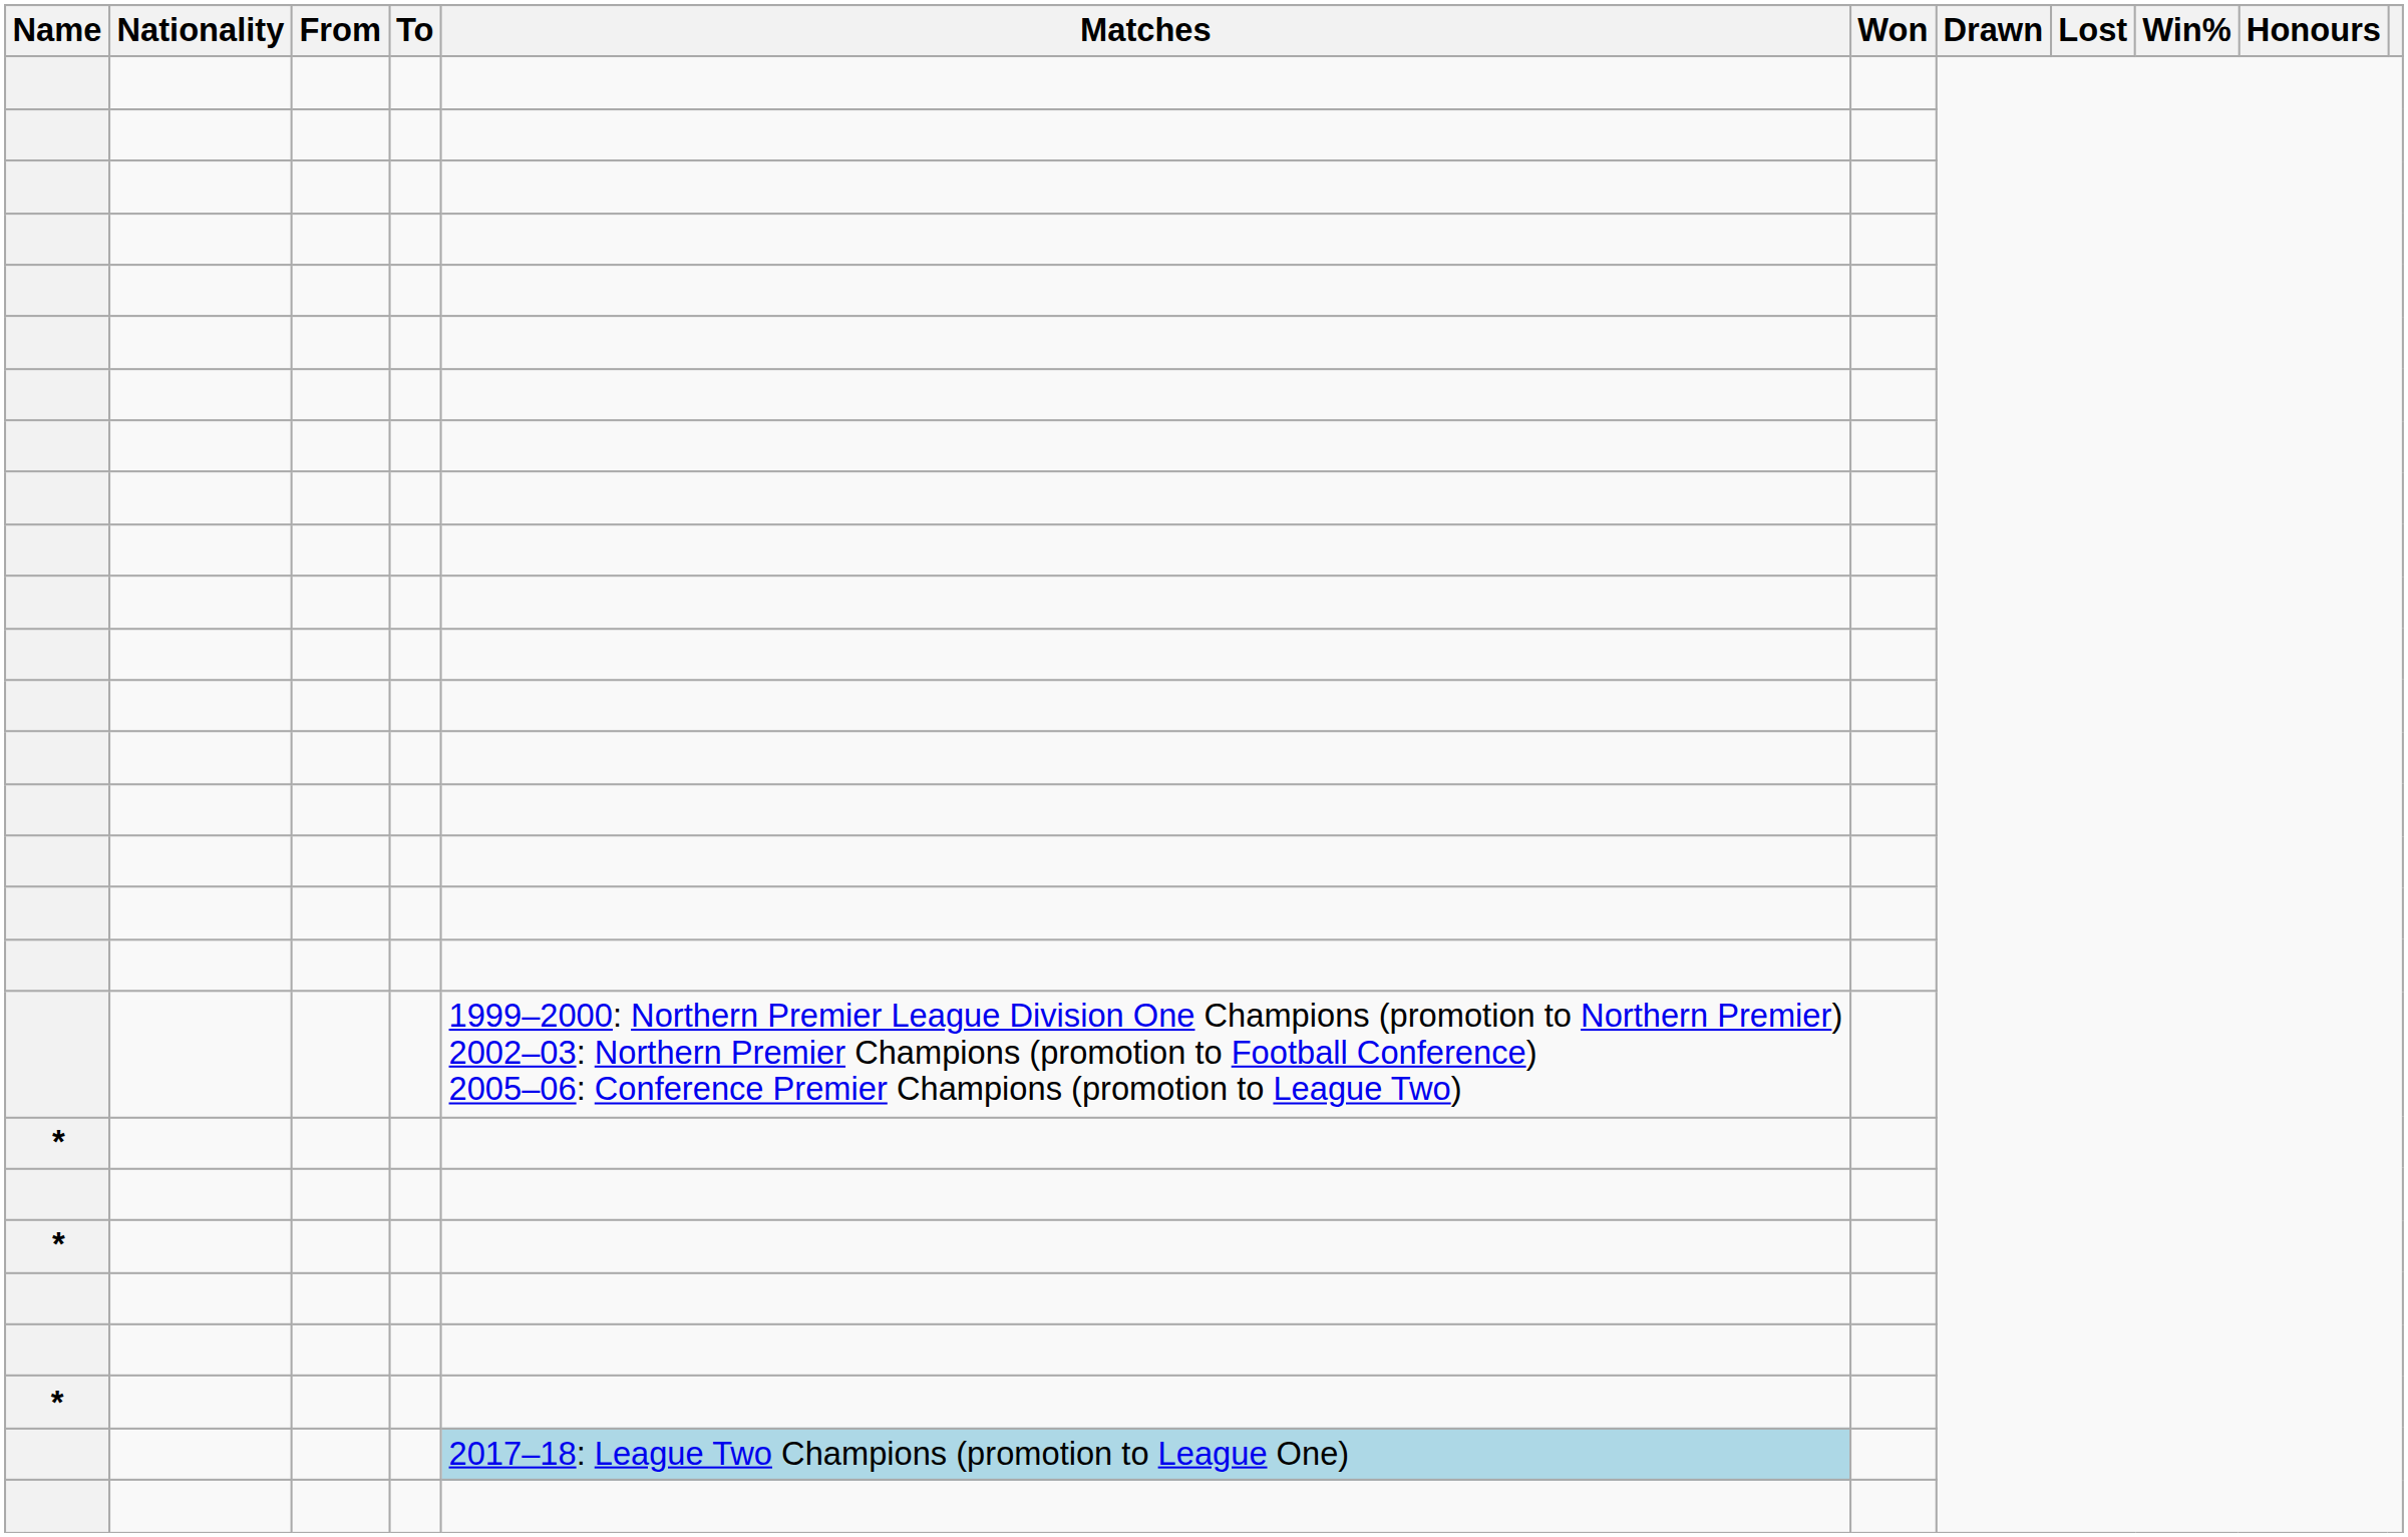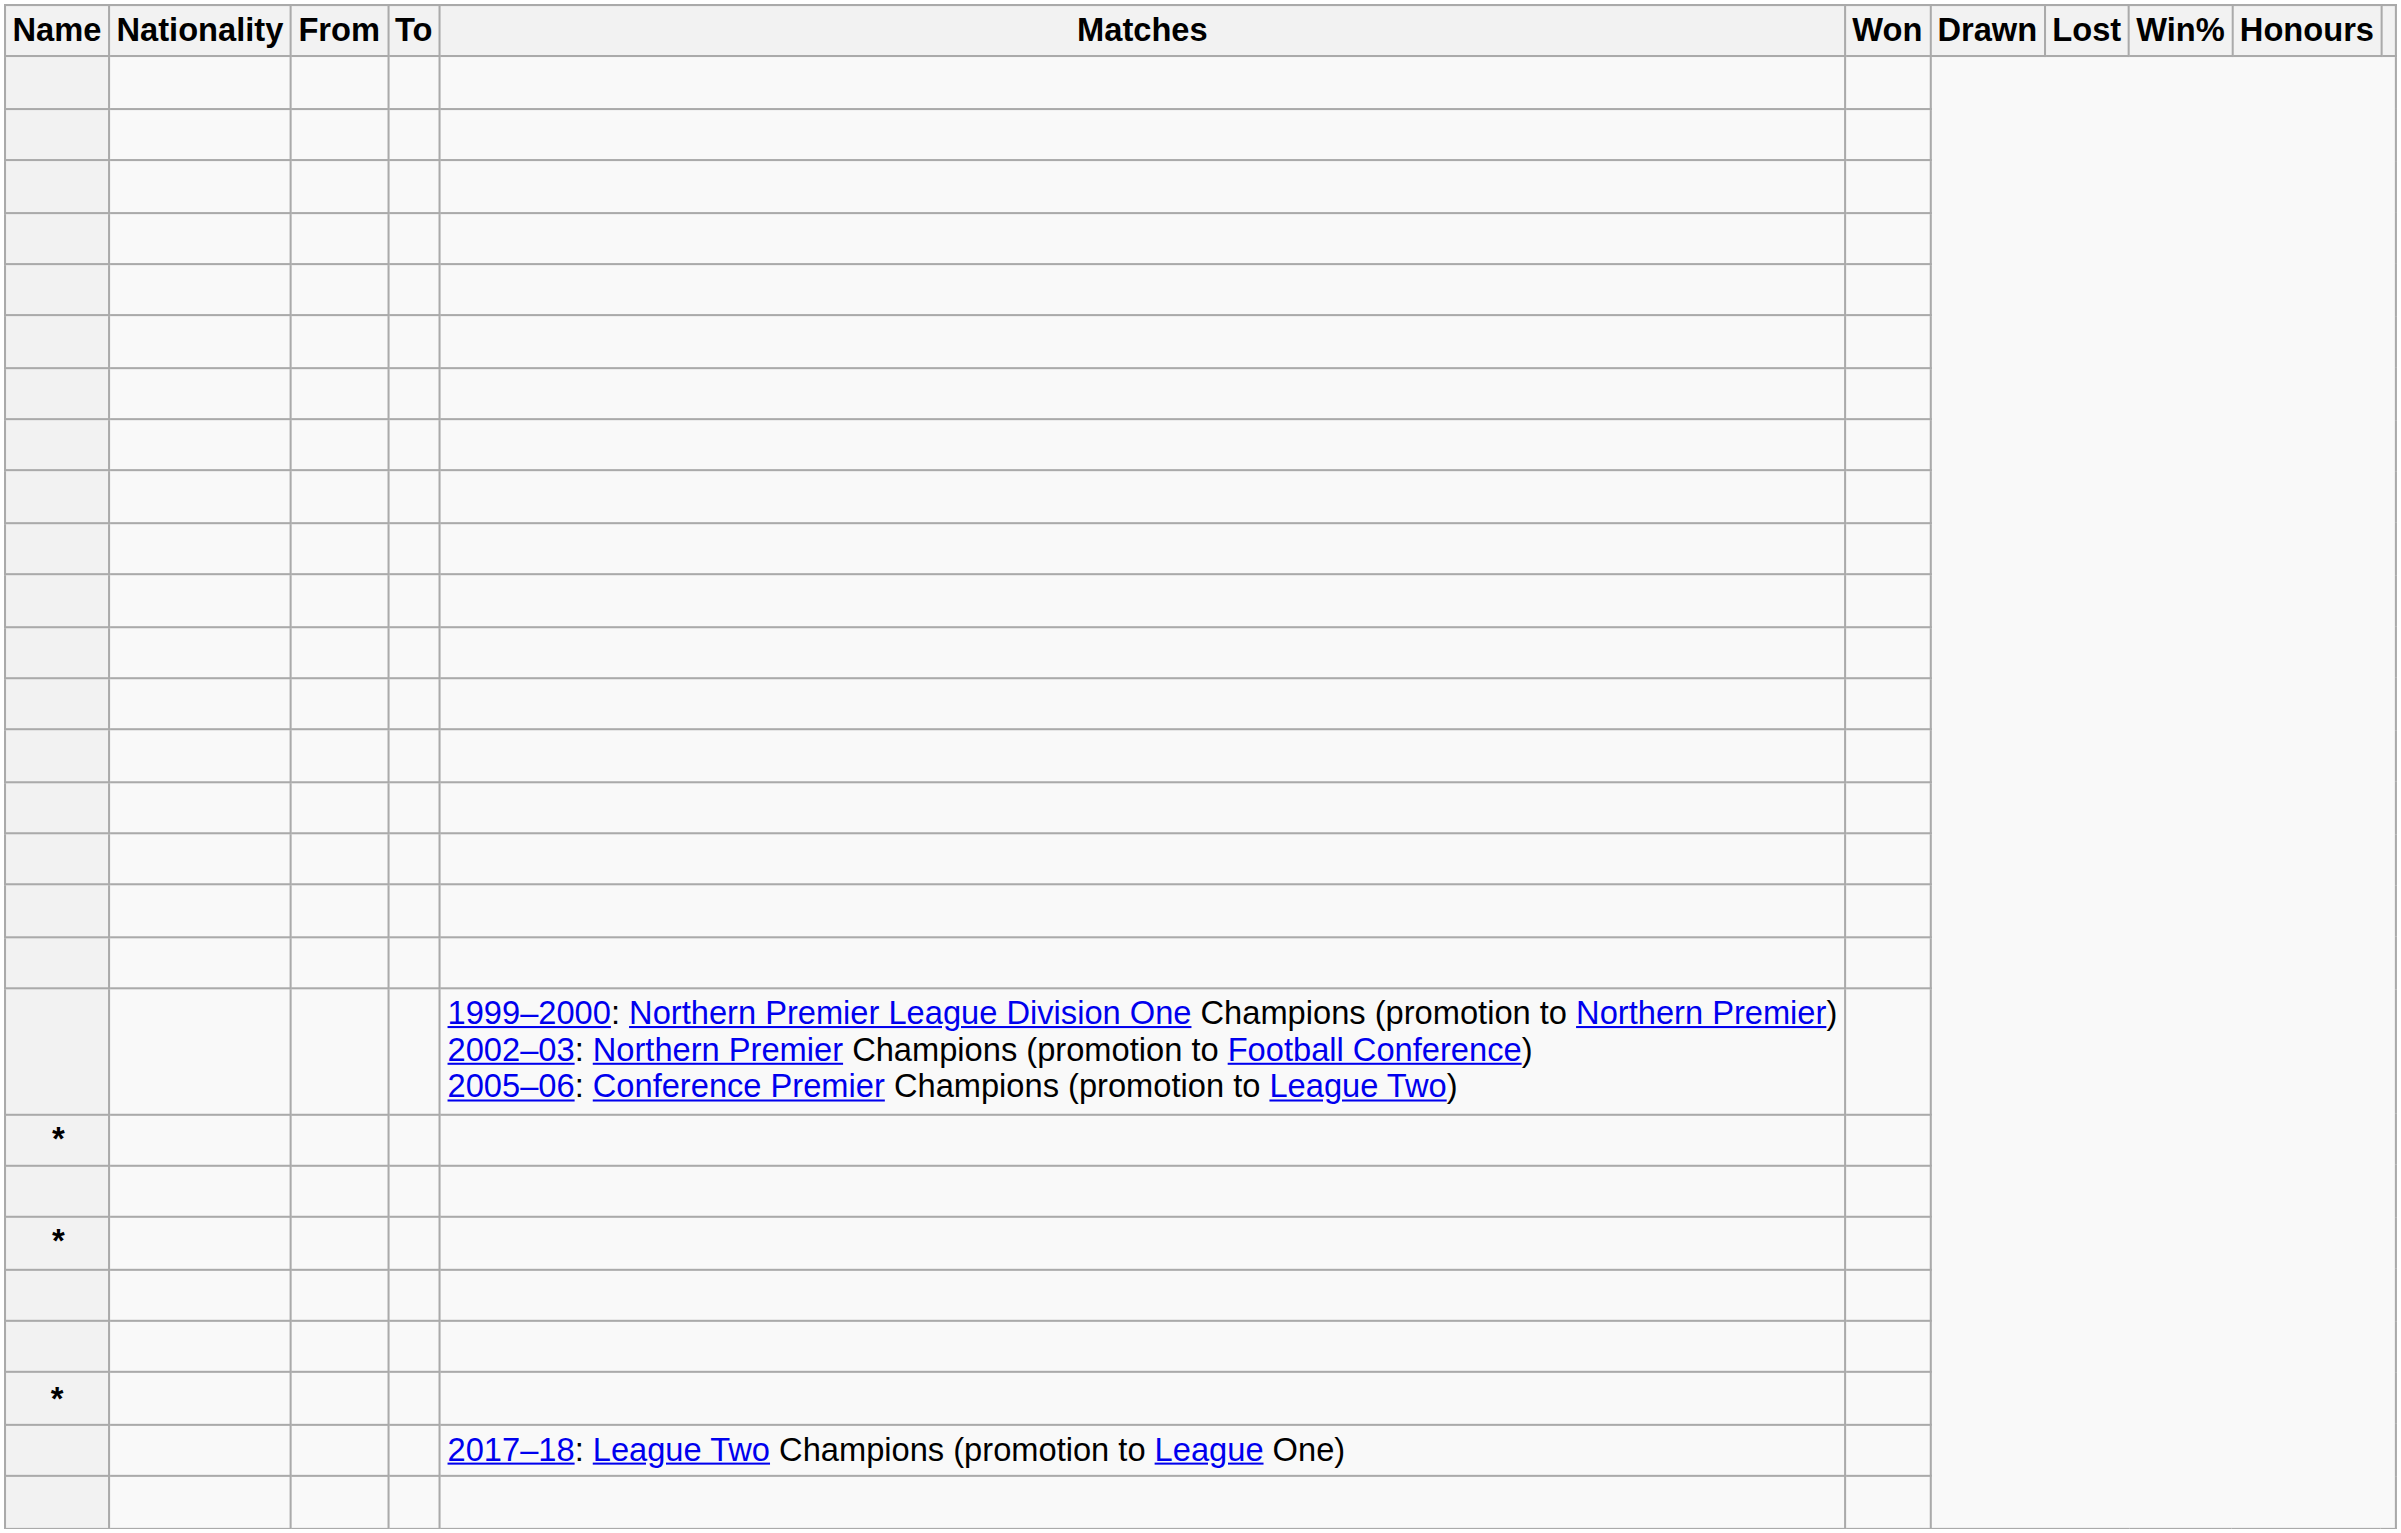row 27 | Matches: lightblue background -> no background
